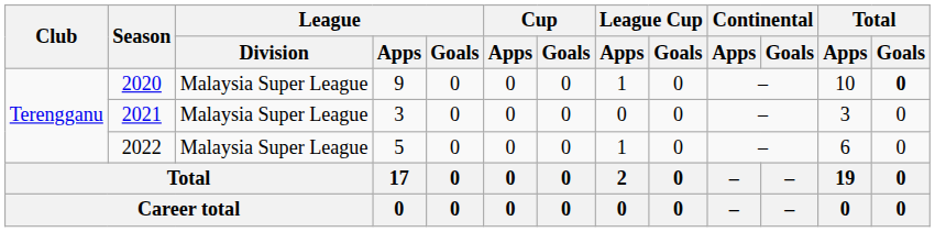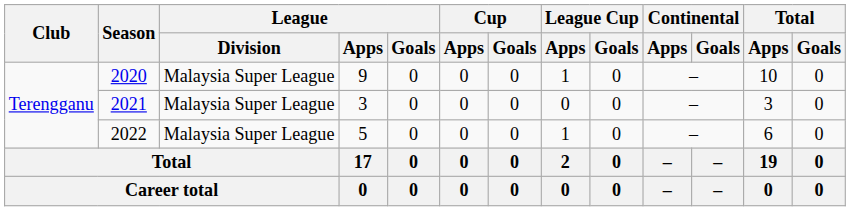2020 | Total / Goals: bold -> normal
